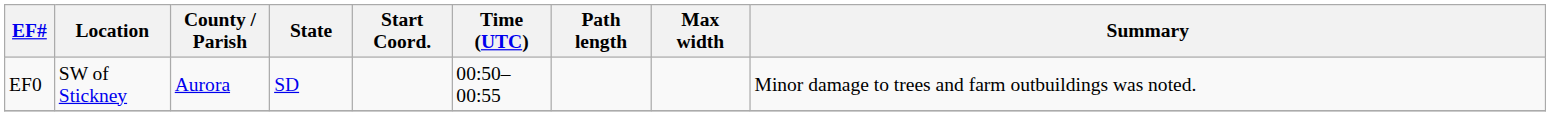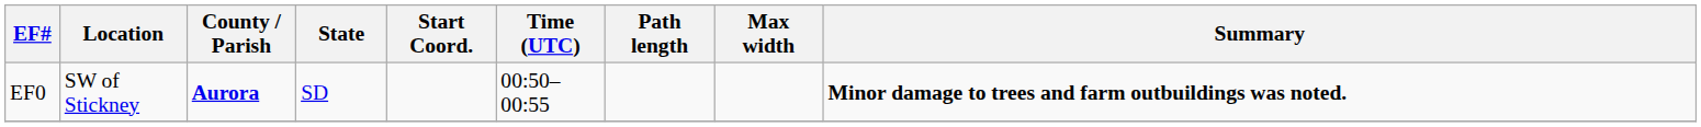EF0 | County / Parish: normal -> bold
EF0 | Summary: normal -> bold
